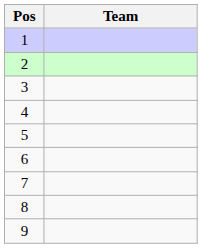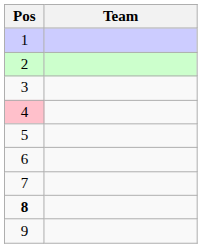4 | Pos: no background -> pink background
8 | Pos: normal -> bold
